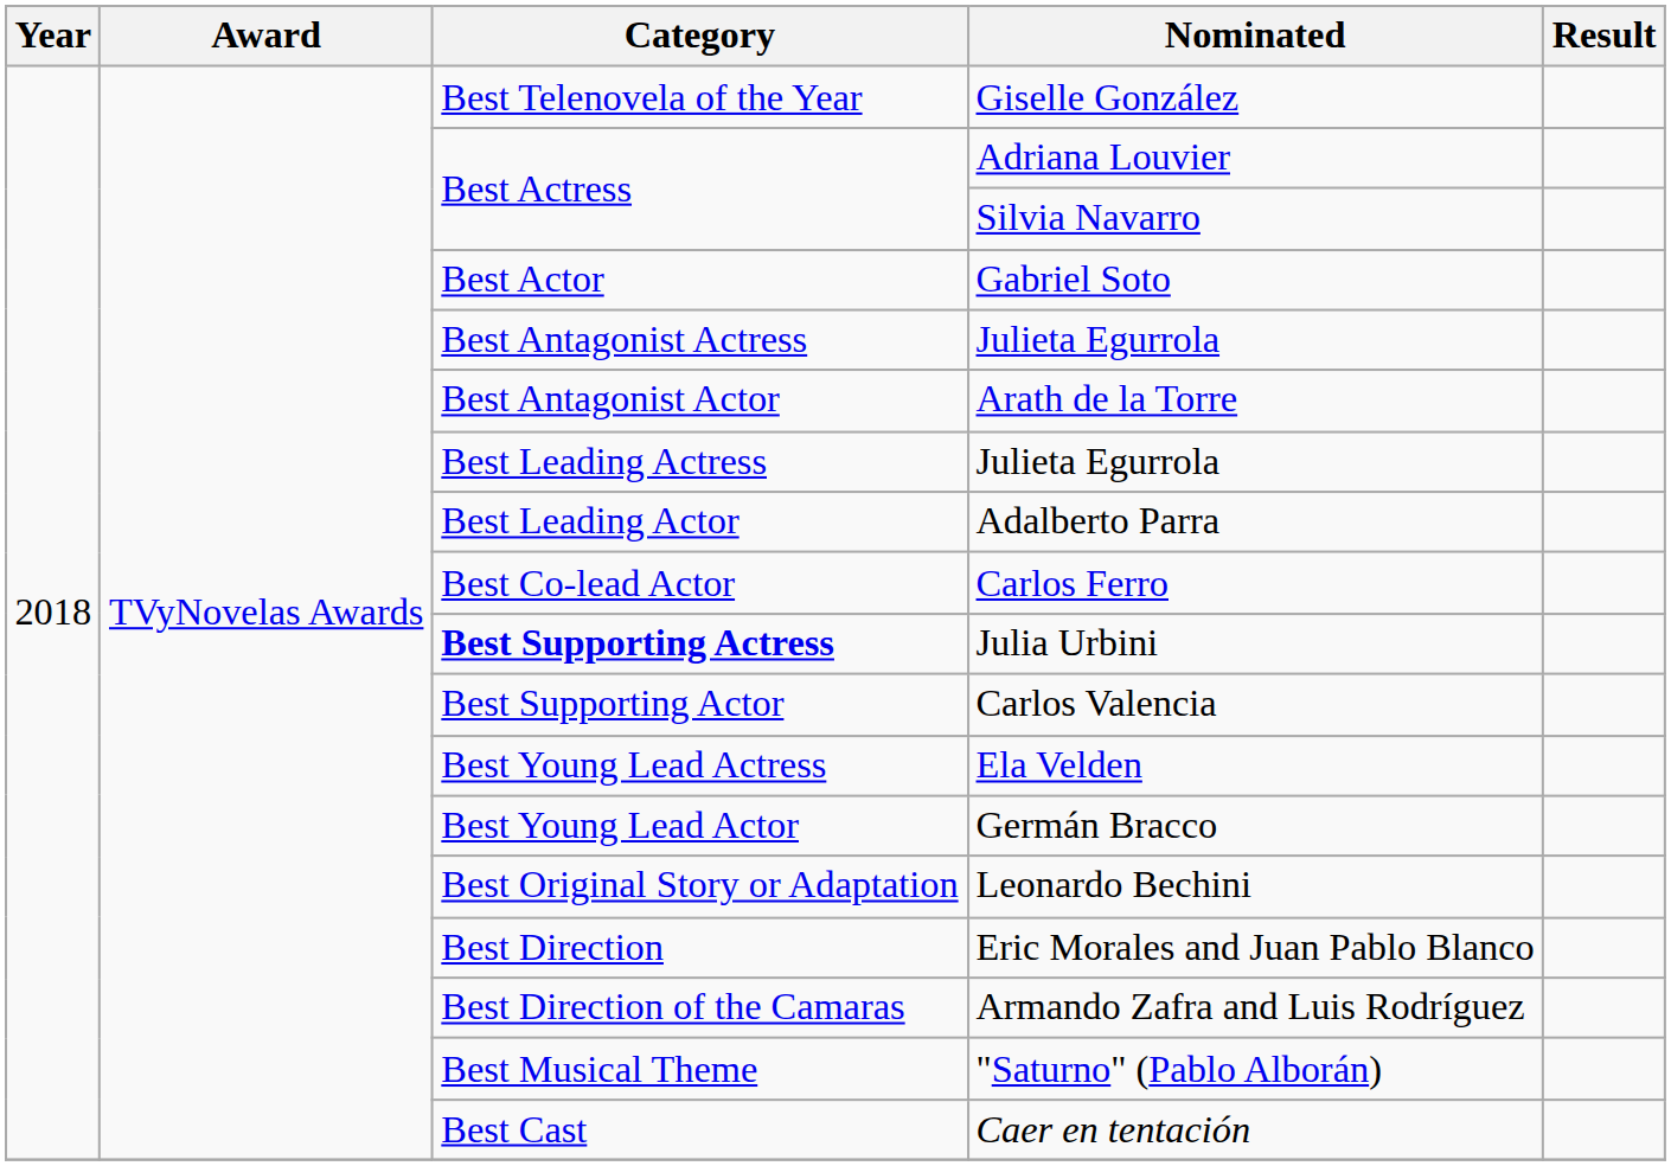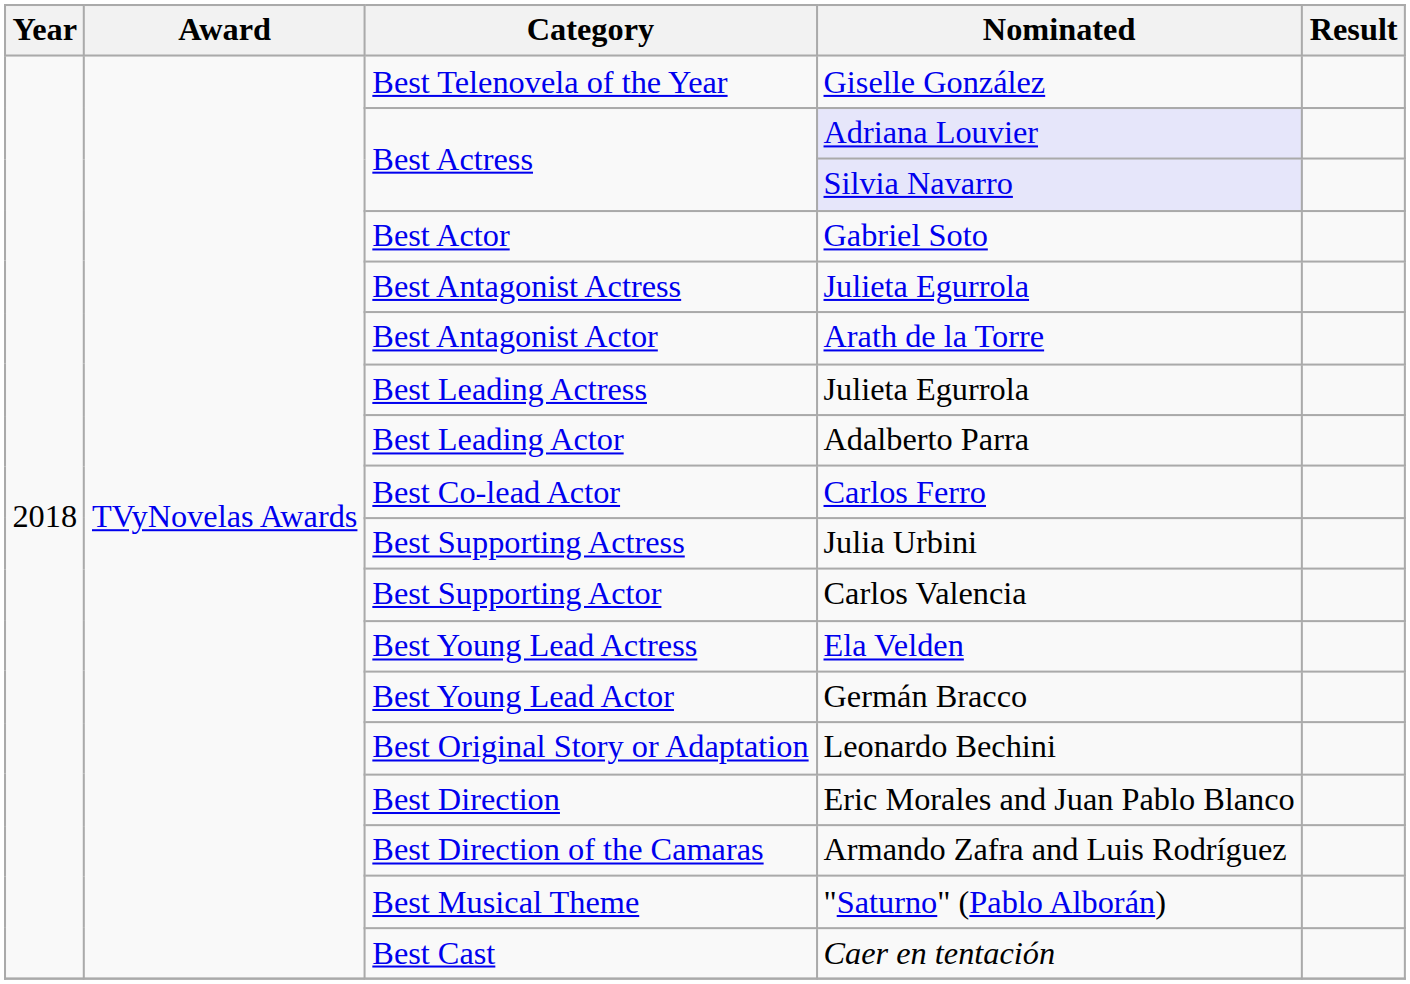Best Actress / Adriana Louvier | Nominated: no background -> lavender background
Best Actress / Silvia Navarro | Nominated: no background -> lavender background
Best Supporting Actress | Category: bold -> normal
